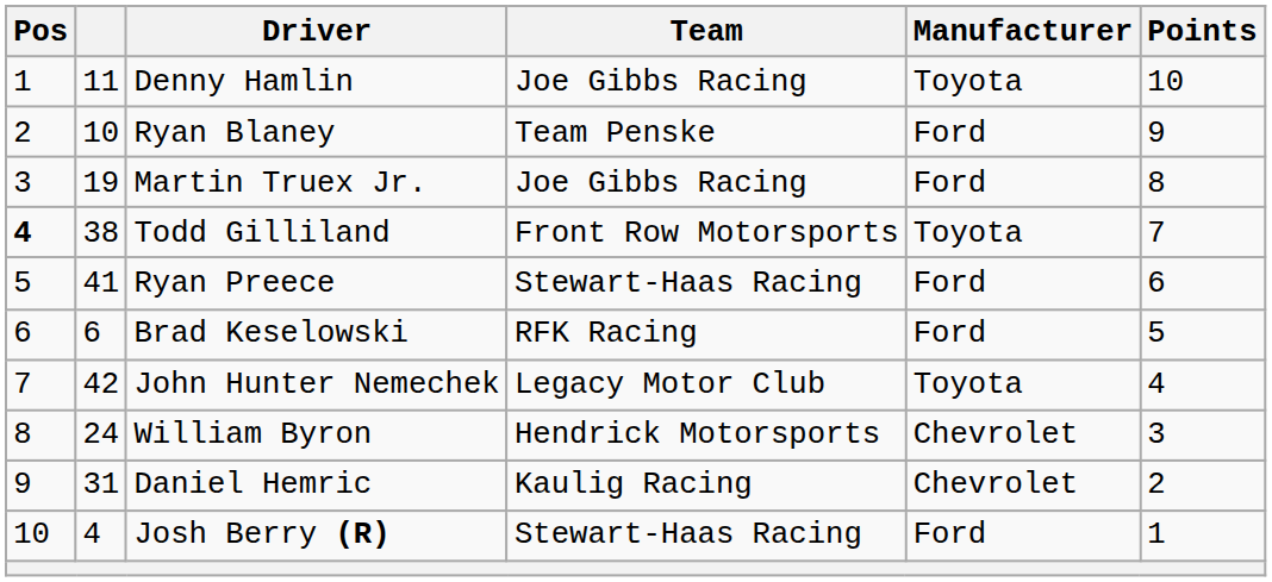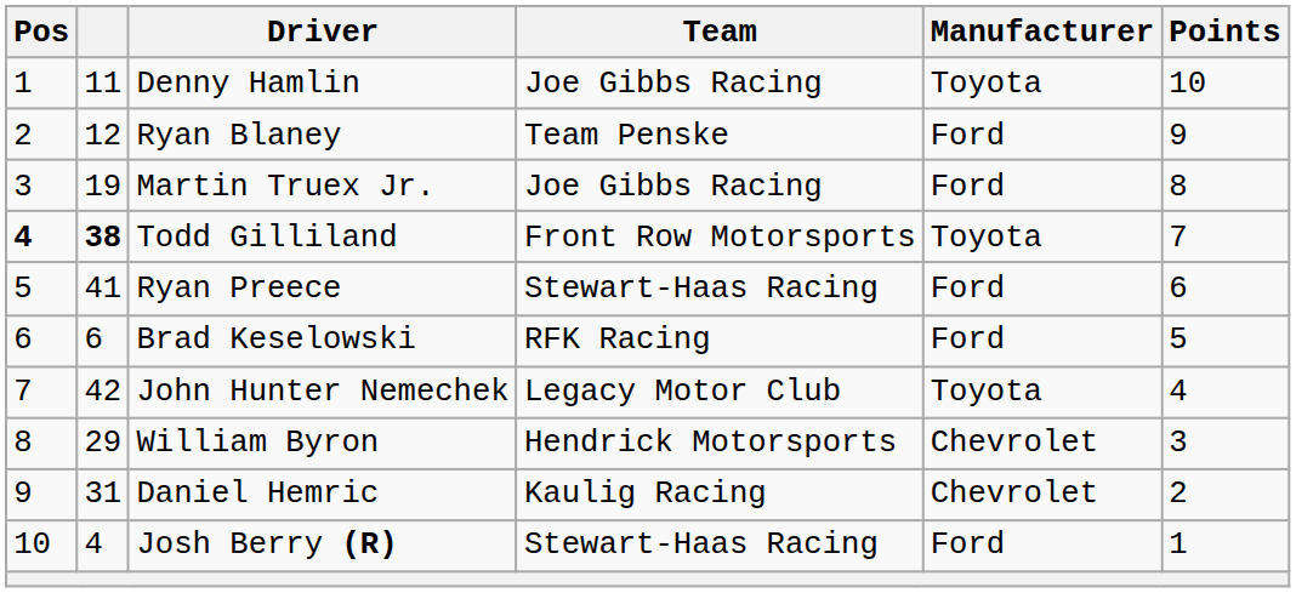Ryan Blaney | column 2: 10 -> 12
Todd Gilliland | column 2: normal -> bold
William Byron | column 2: 24 -> 29
